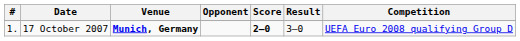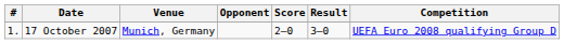17 October 2007 | Venue: bold -> normal
17 October 2007 | Score: bold -> normal
